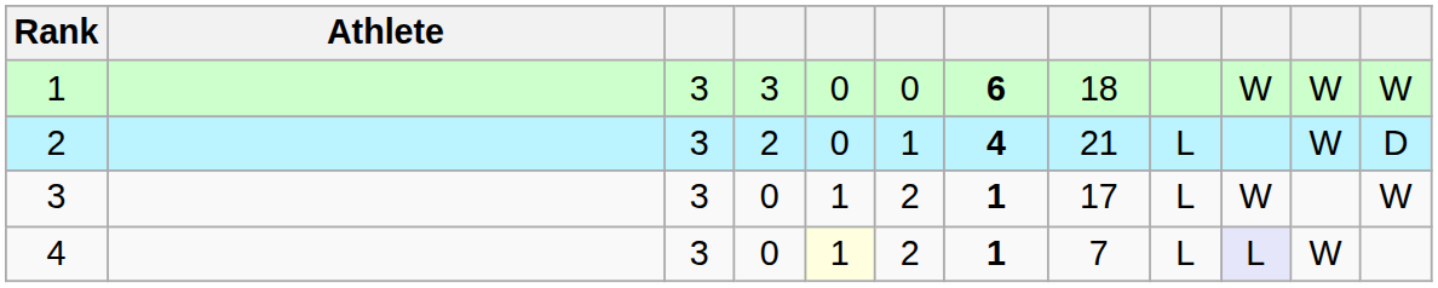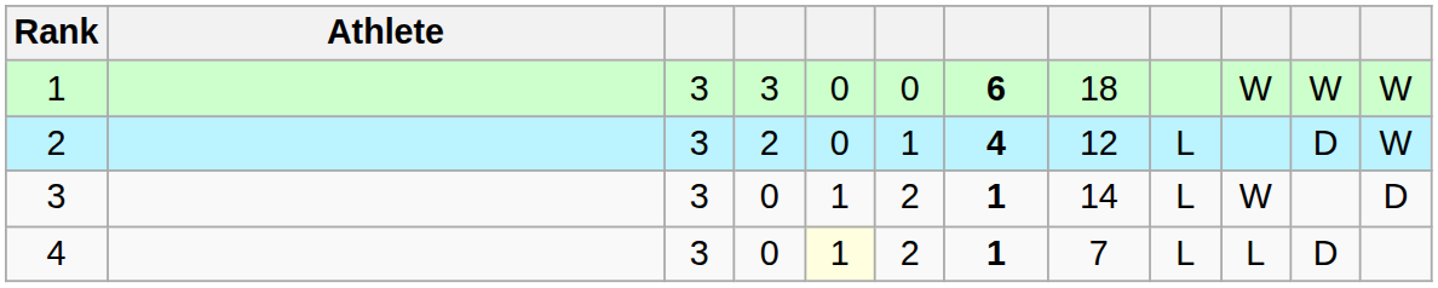row 3 | column 8: 21 -> 12
row 3 | column 11: W -> D
row 3 | column 12: D -> W
row 4 | column 8: 17 -> 14
row 4 | column 12: W -> D
row 5 | column 10: lavender background -> no background
row 5 | column 11: W -> D
